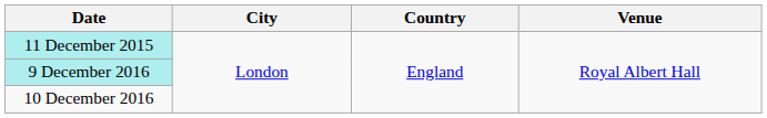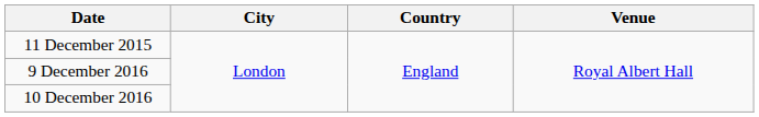11 December 2015 | Date: paleturquoise background -> no background
9 December 2016 | Date: paleturquoise background -> no background
